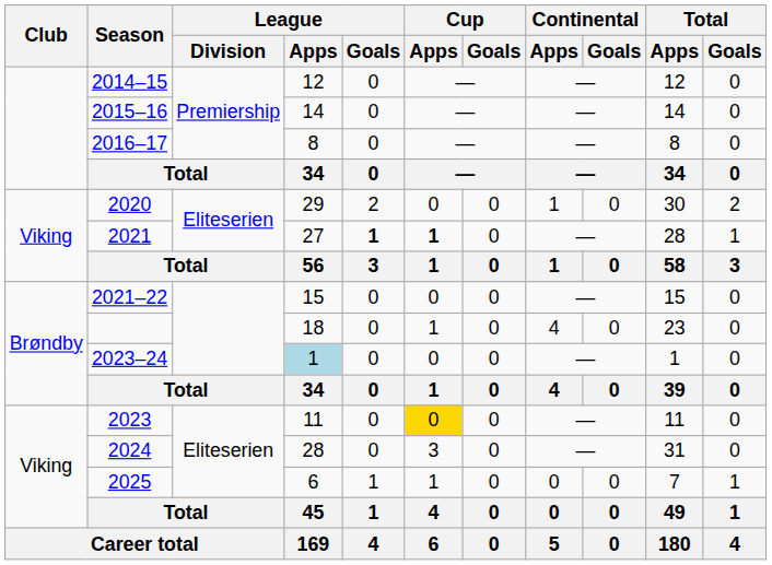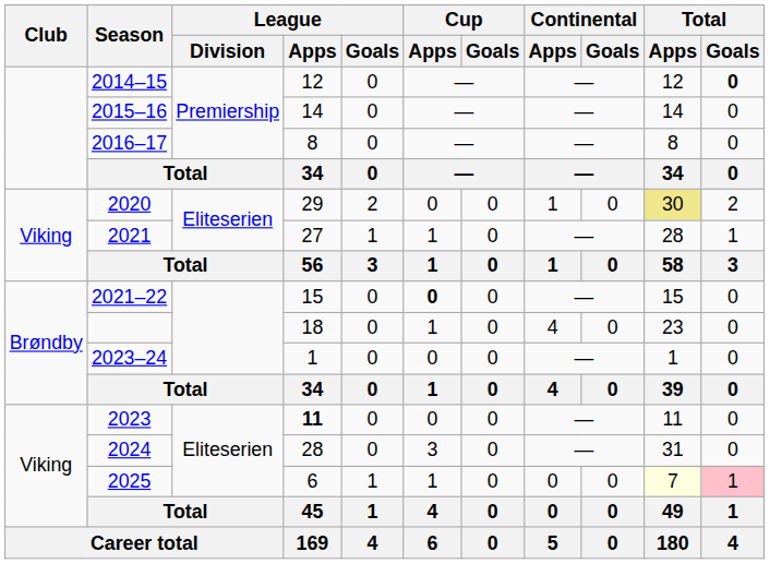2014–15 | Total / Goals: normal -> bold
2020 | Total / Apps: no background -> khaki background
2021 | League / Goals: bold -> normal
2021 | Cup / Apps: bold -> normal
2021–22 | Cup / Apps: normal -> bold
2023–24 | League / Apps: lightblue background -> no background
2023 | League / Apps: normal -> bold
2023 | Cup / Apps: gold background -> no background
2025 | Total / Apps: no background -> lightyellow background
2025 | Total / Goals: no background -> pink background
